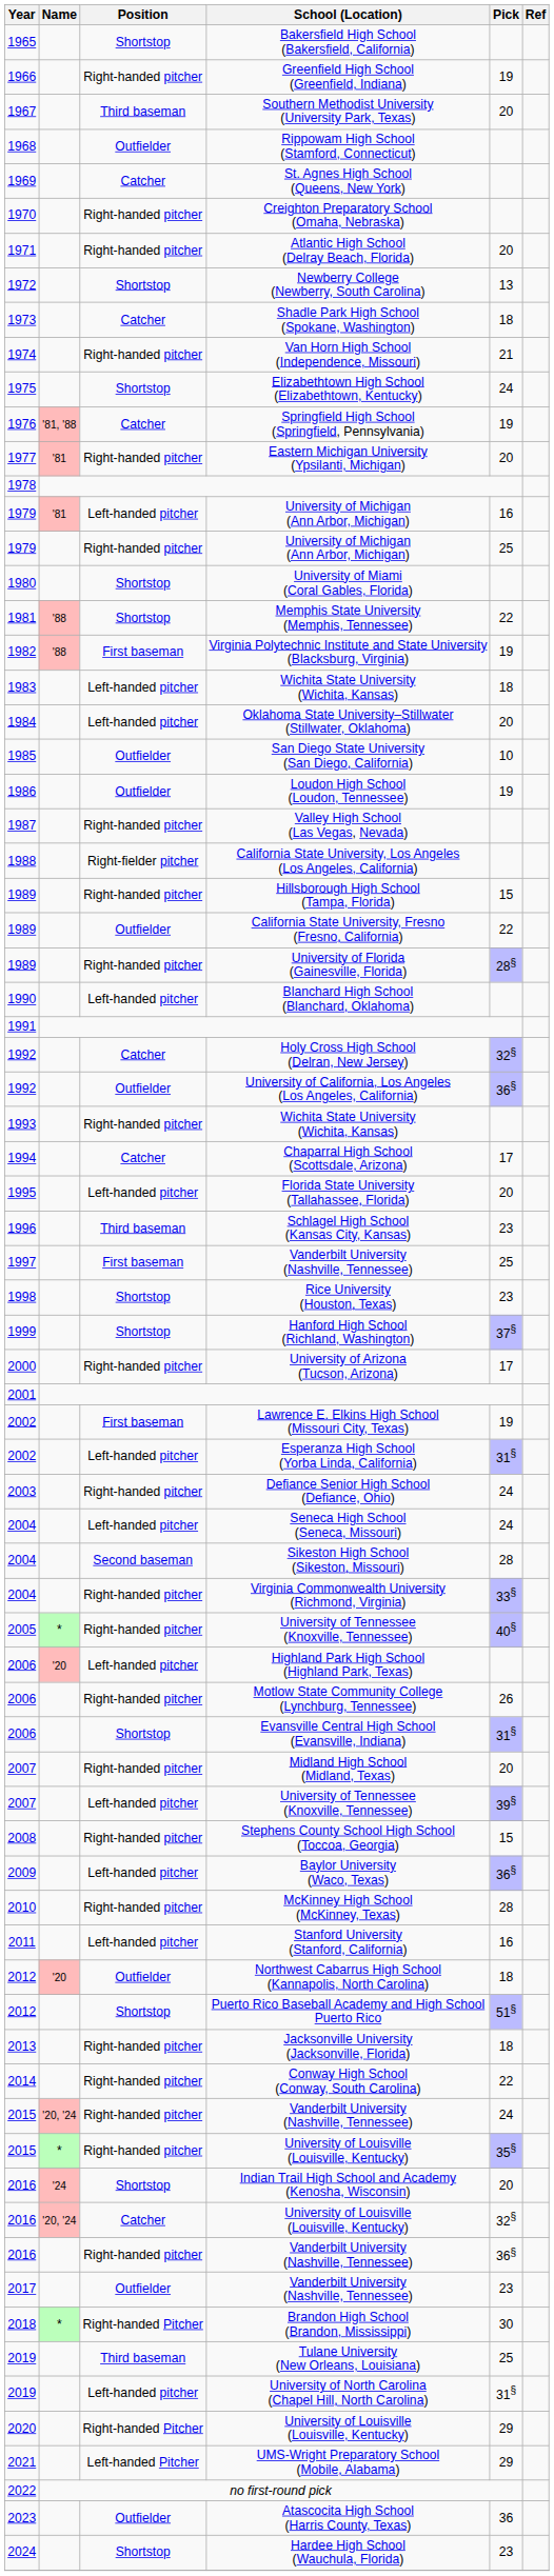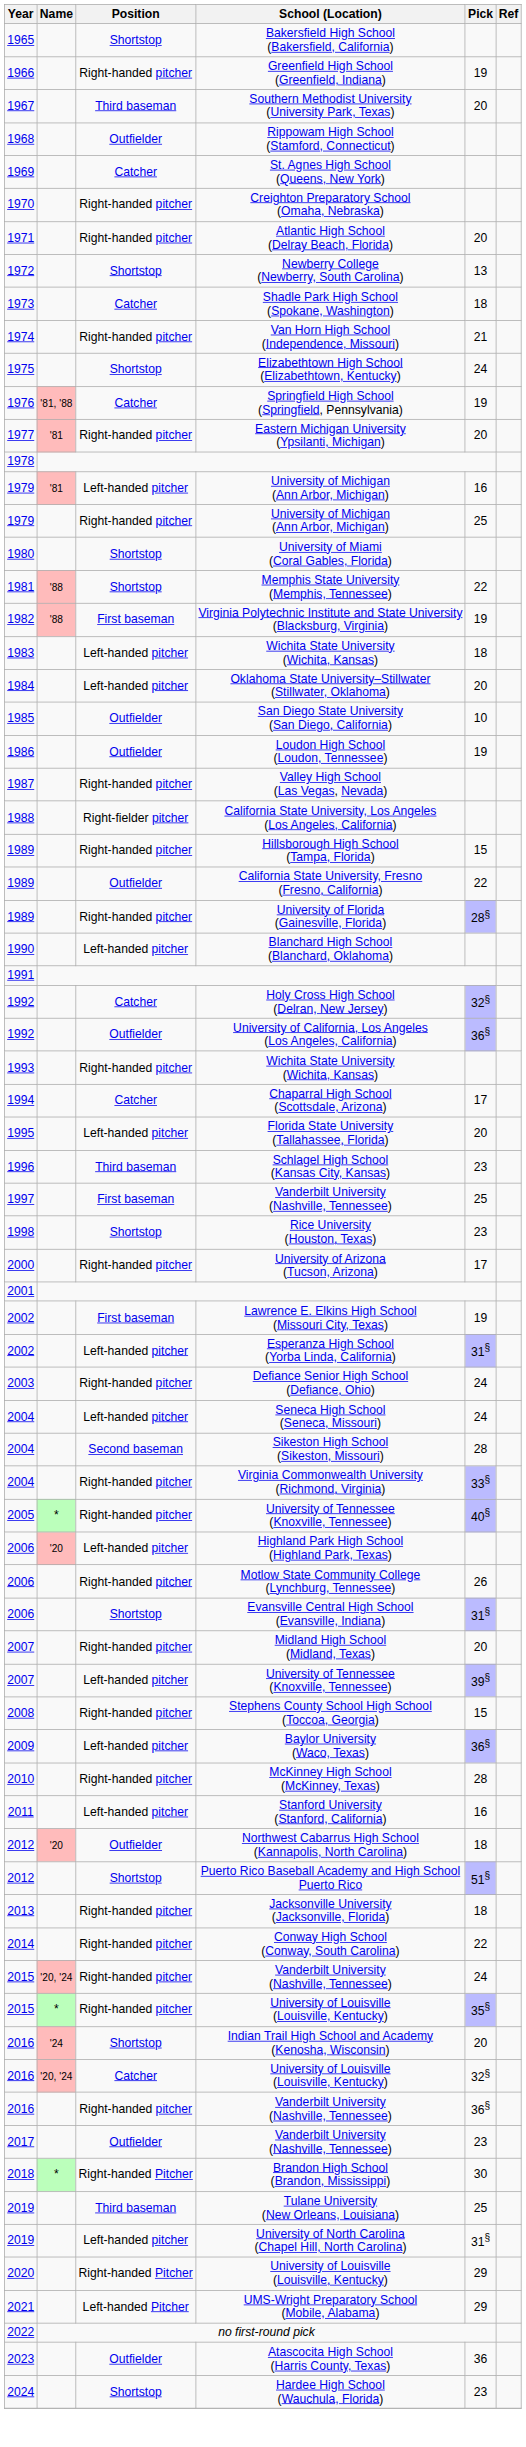- row: 1999 | Shortstop | Hanford High School (Richland, Washington) | 37§
